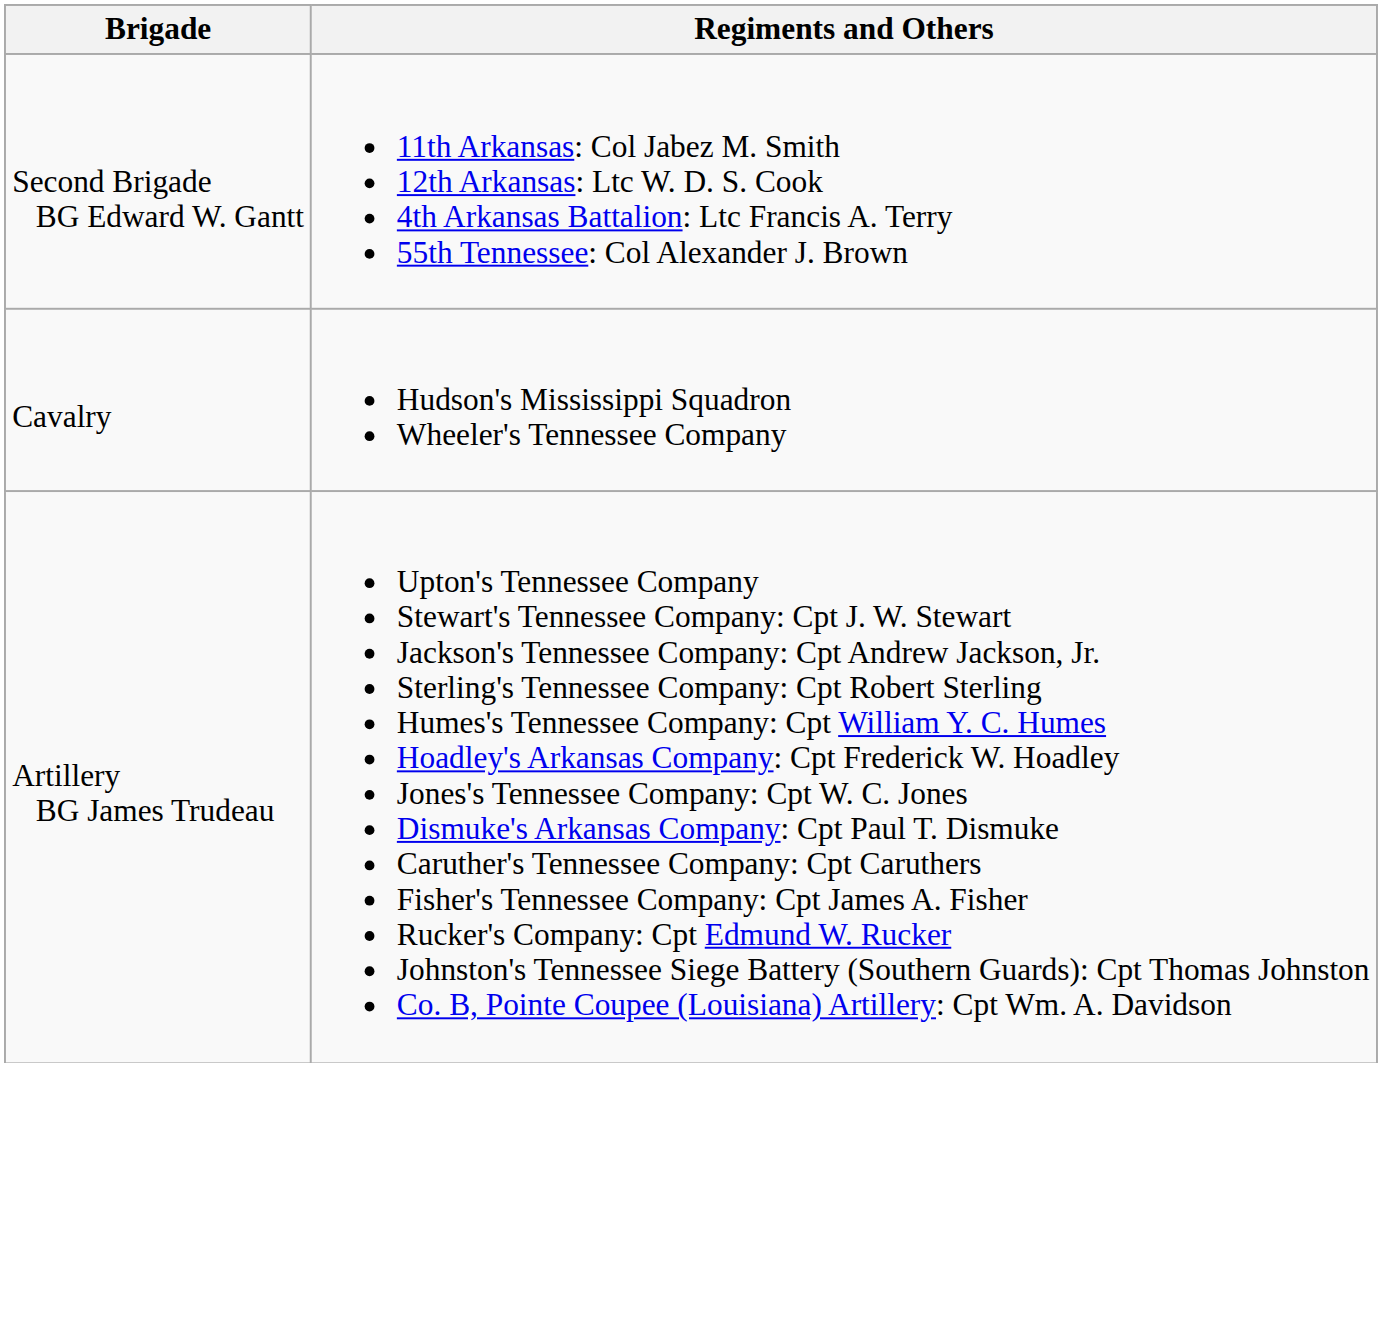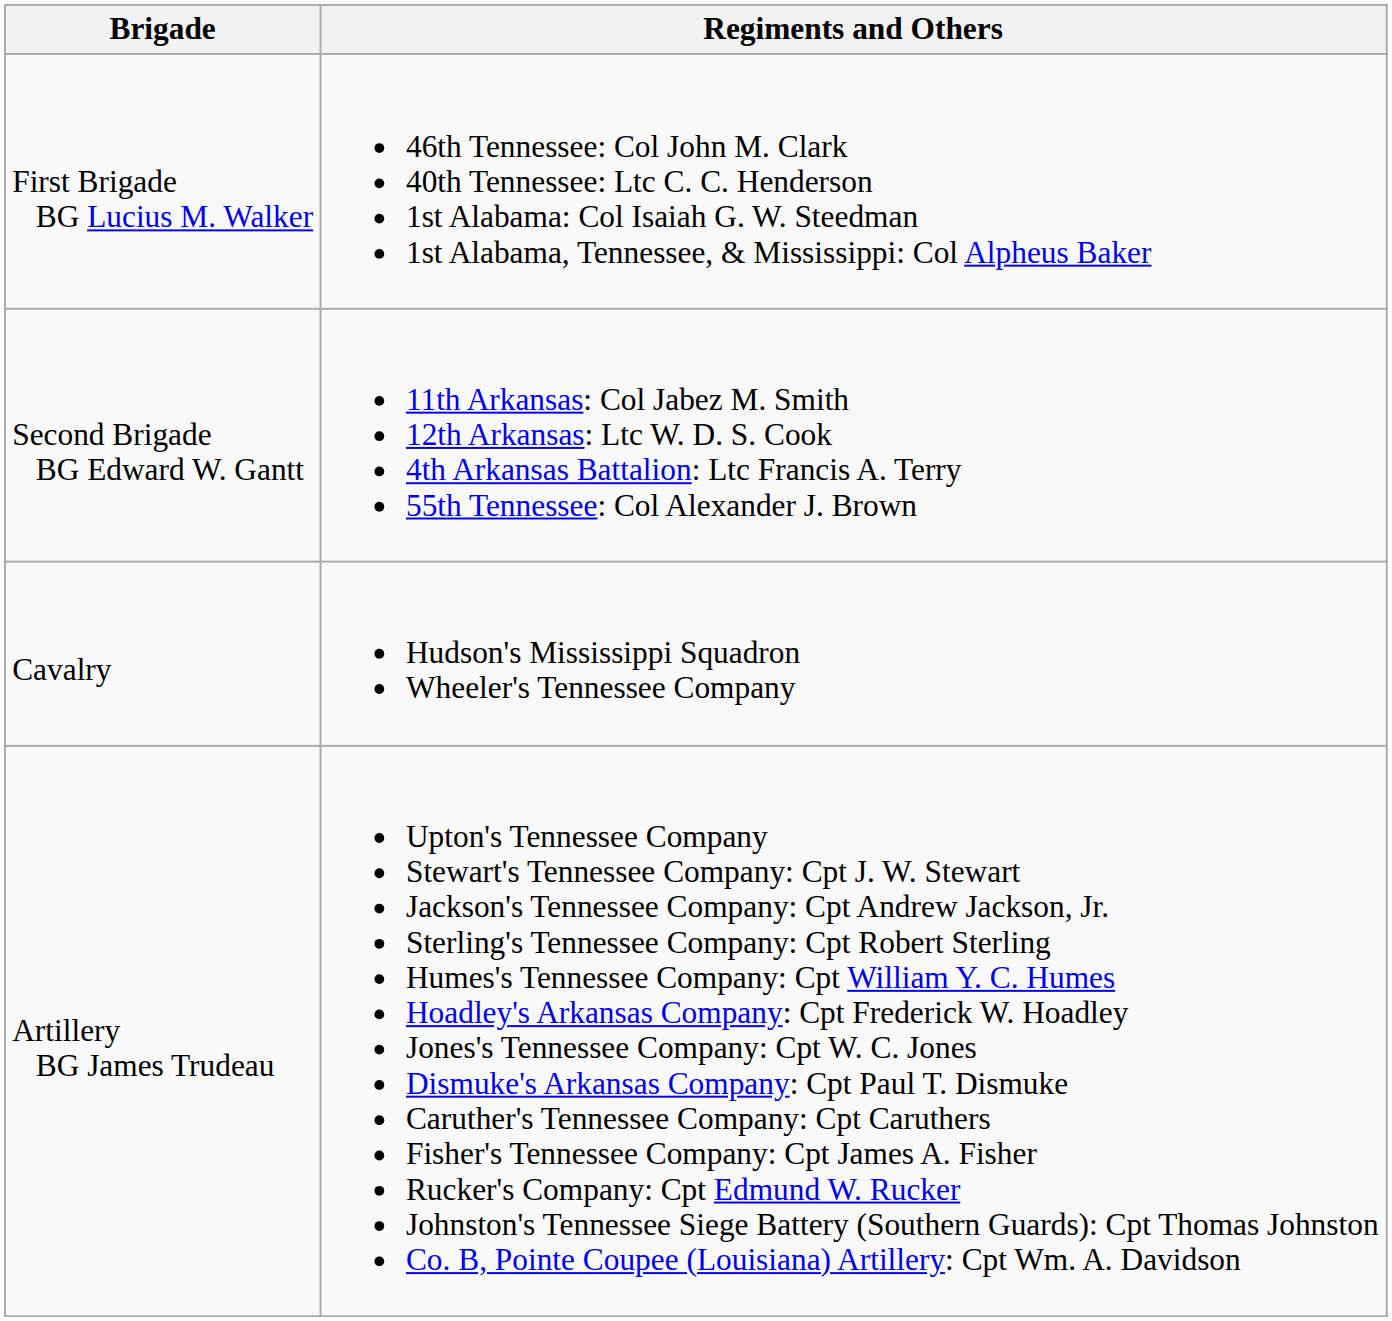+ row: First Brigade BG Lucius M. Walker | 46th Tennessee: Col John M. Clark 40th Tennessee: Ltc C. C. Henderson 1st Alabama: Col Isaiah G. W. Steedman 1st Alabama, Tennessee, & Mississippi: Col Alpheus Baker
